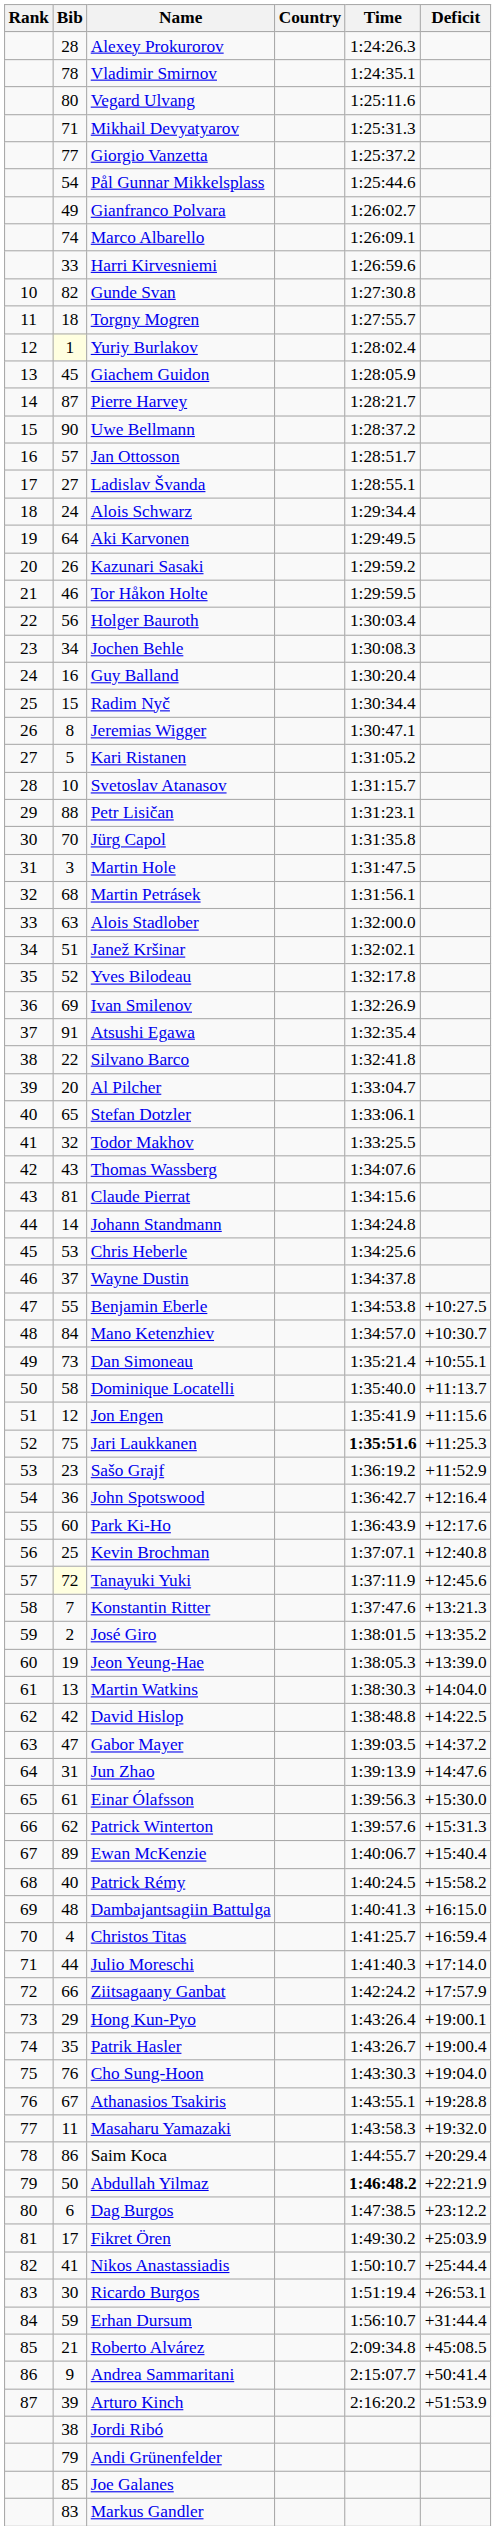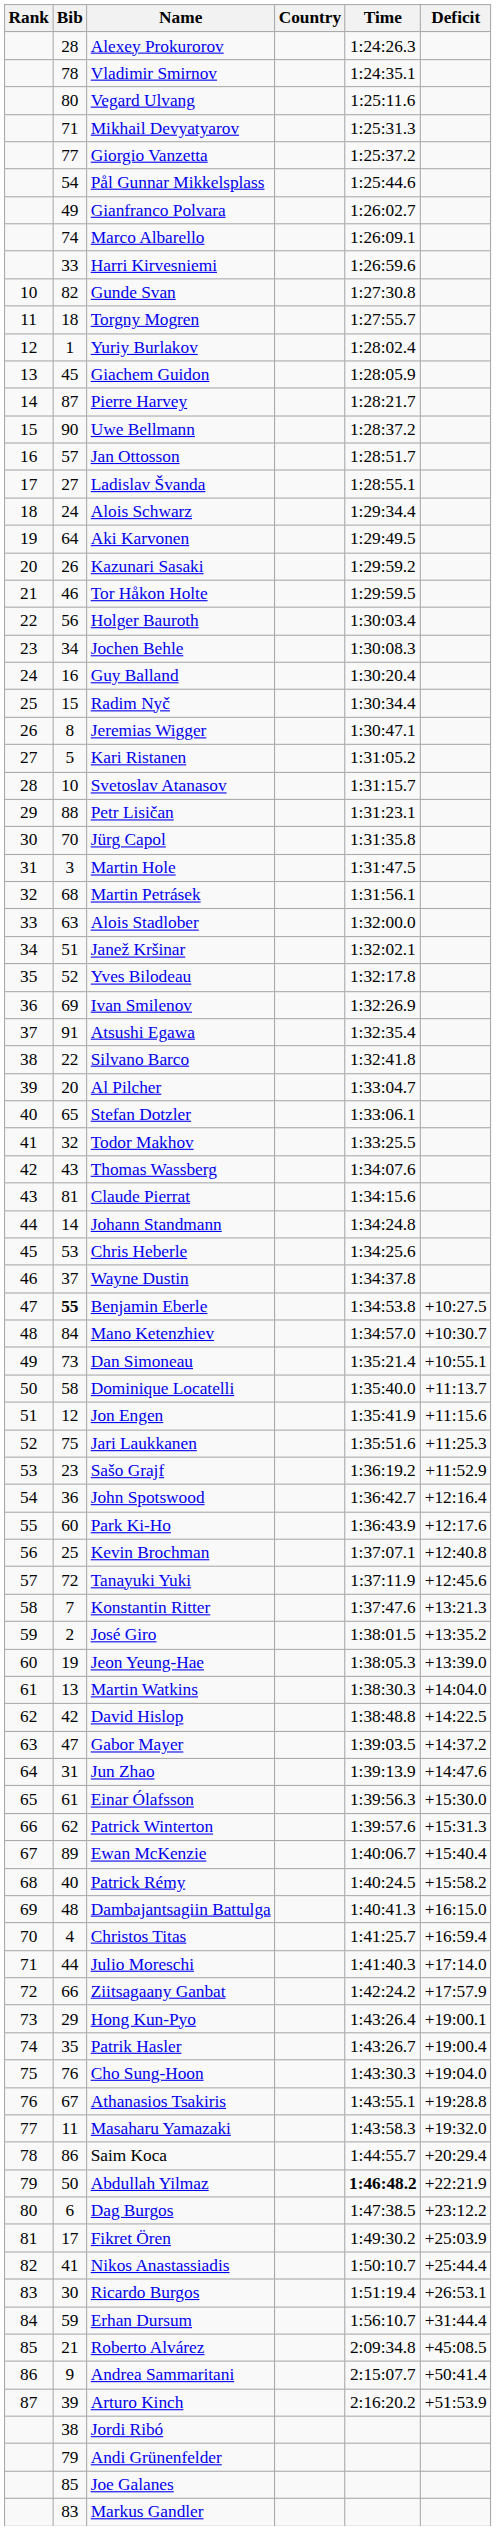Yuriy Burlakov | Bib: lightyellow background -> no background
Benjamin Eberle | Bib: normal -> bold
Jari Laukkanen | Time: bold -> normal
Tanayuki Yuki | Bib: lightyellow background -> no background
